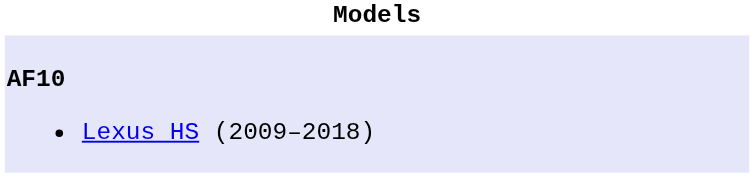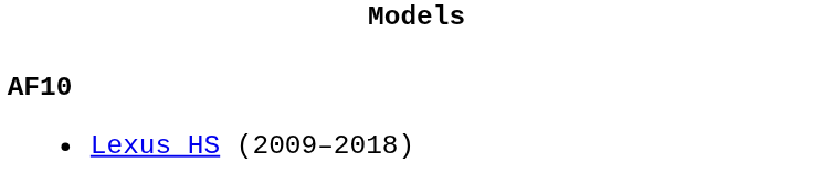row 2 | column 1: lavender background -> no background
